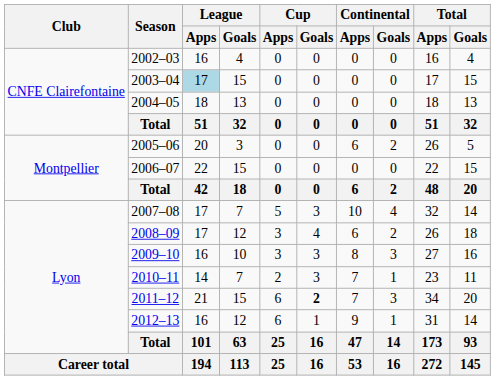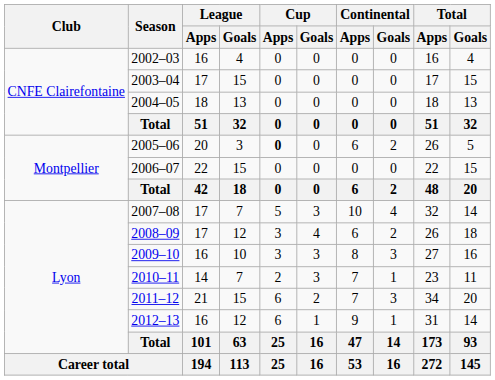2003–04 | League / Apps: lightblue background -> no background
2005–06 | Cup / Apps: normal -> bold
2011–12 | Cup / Goals: bold -> normal
